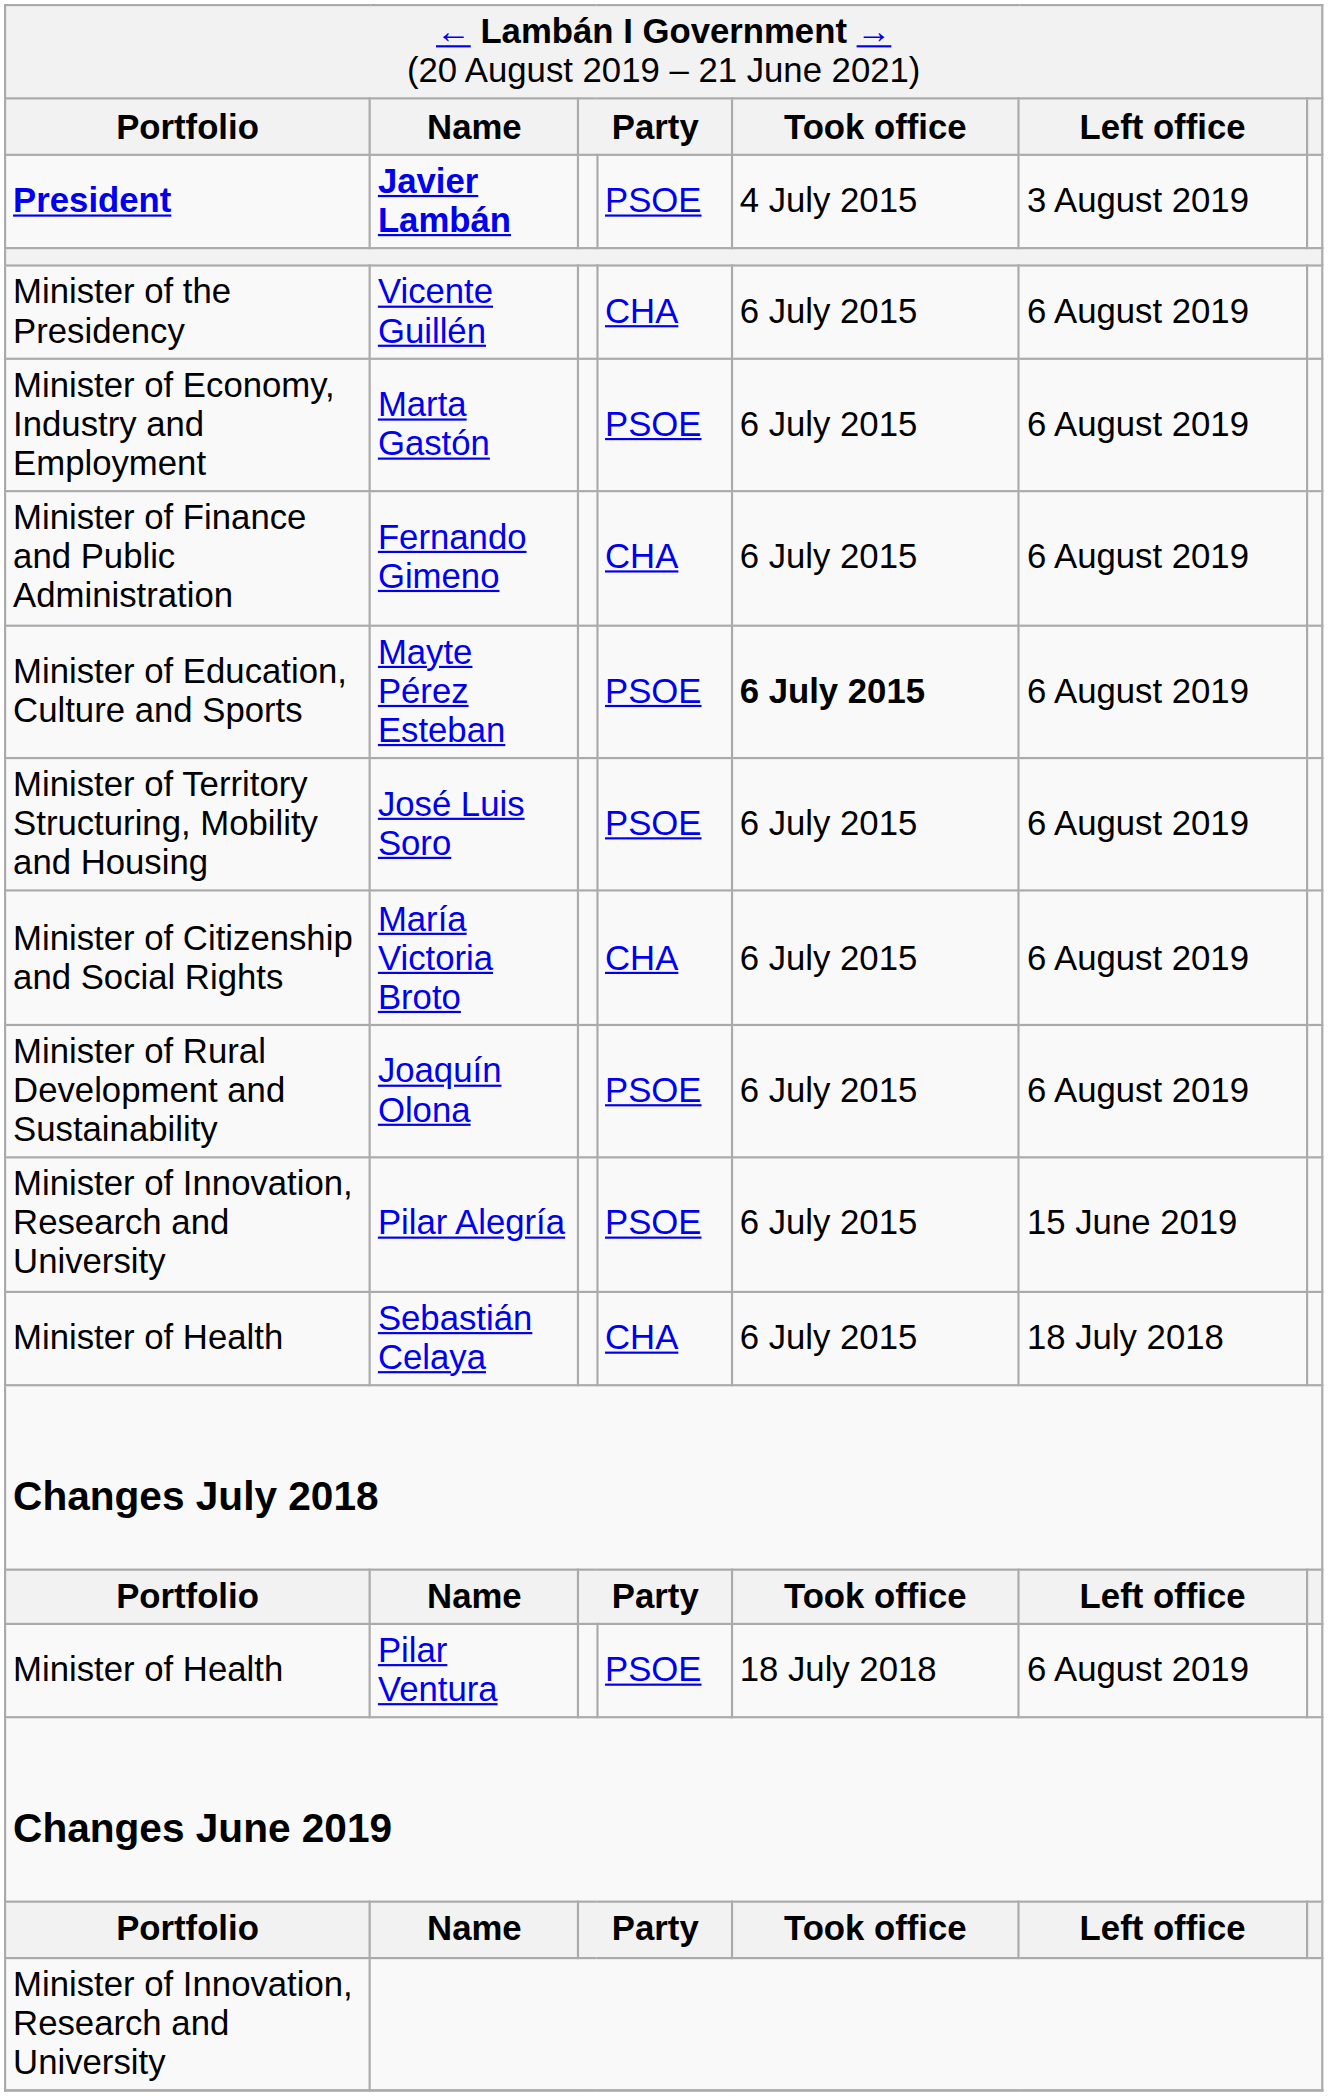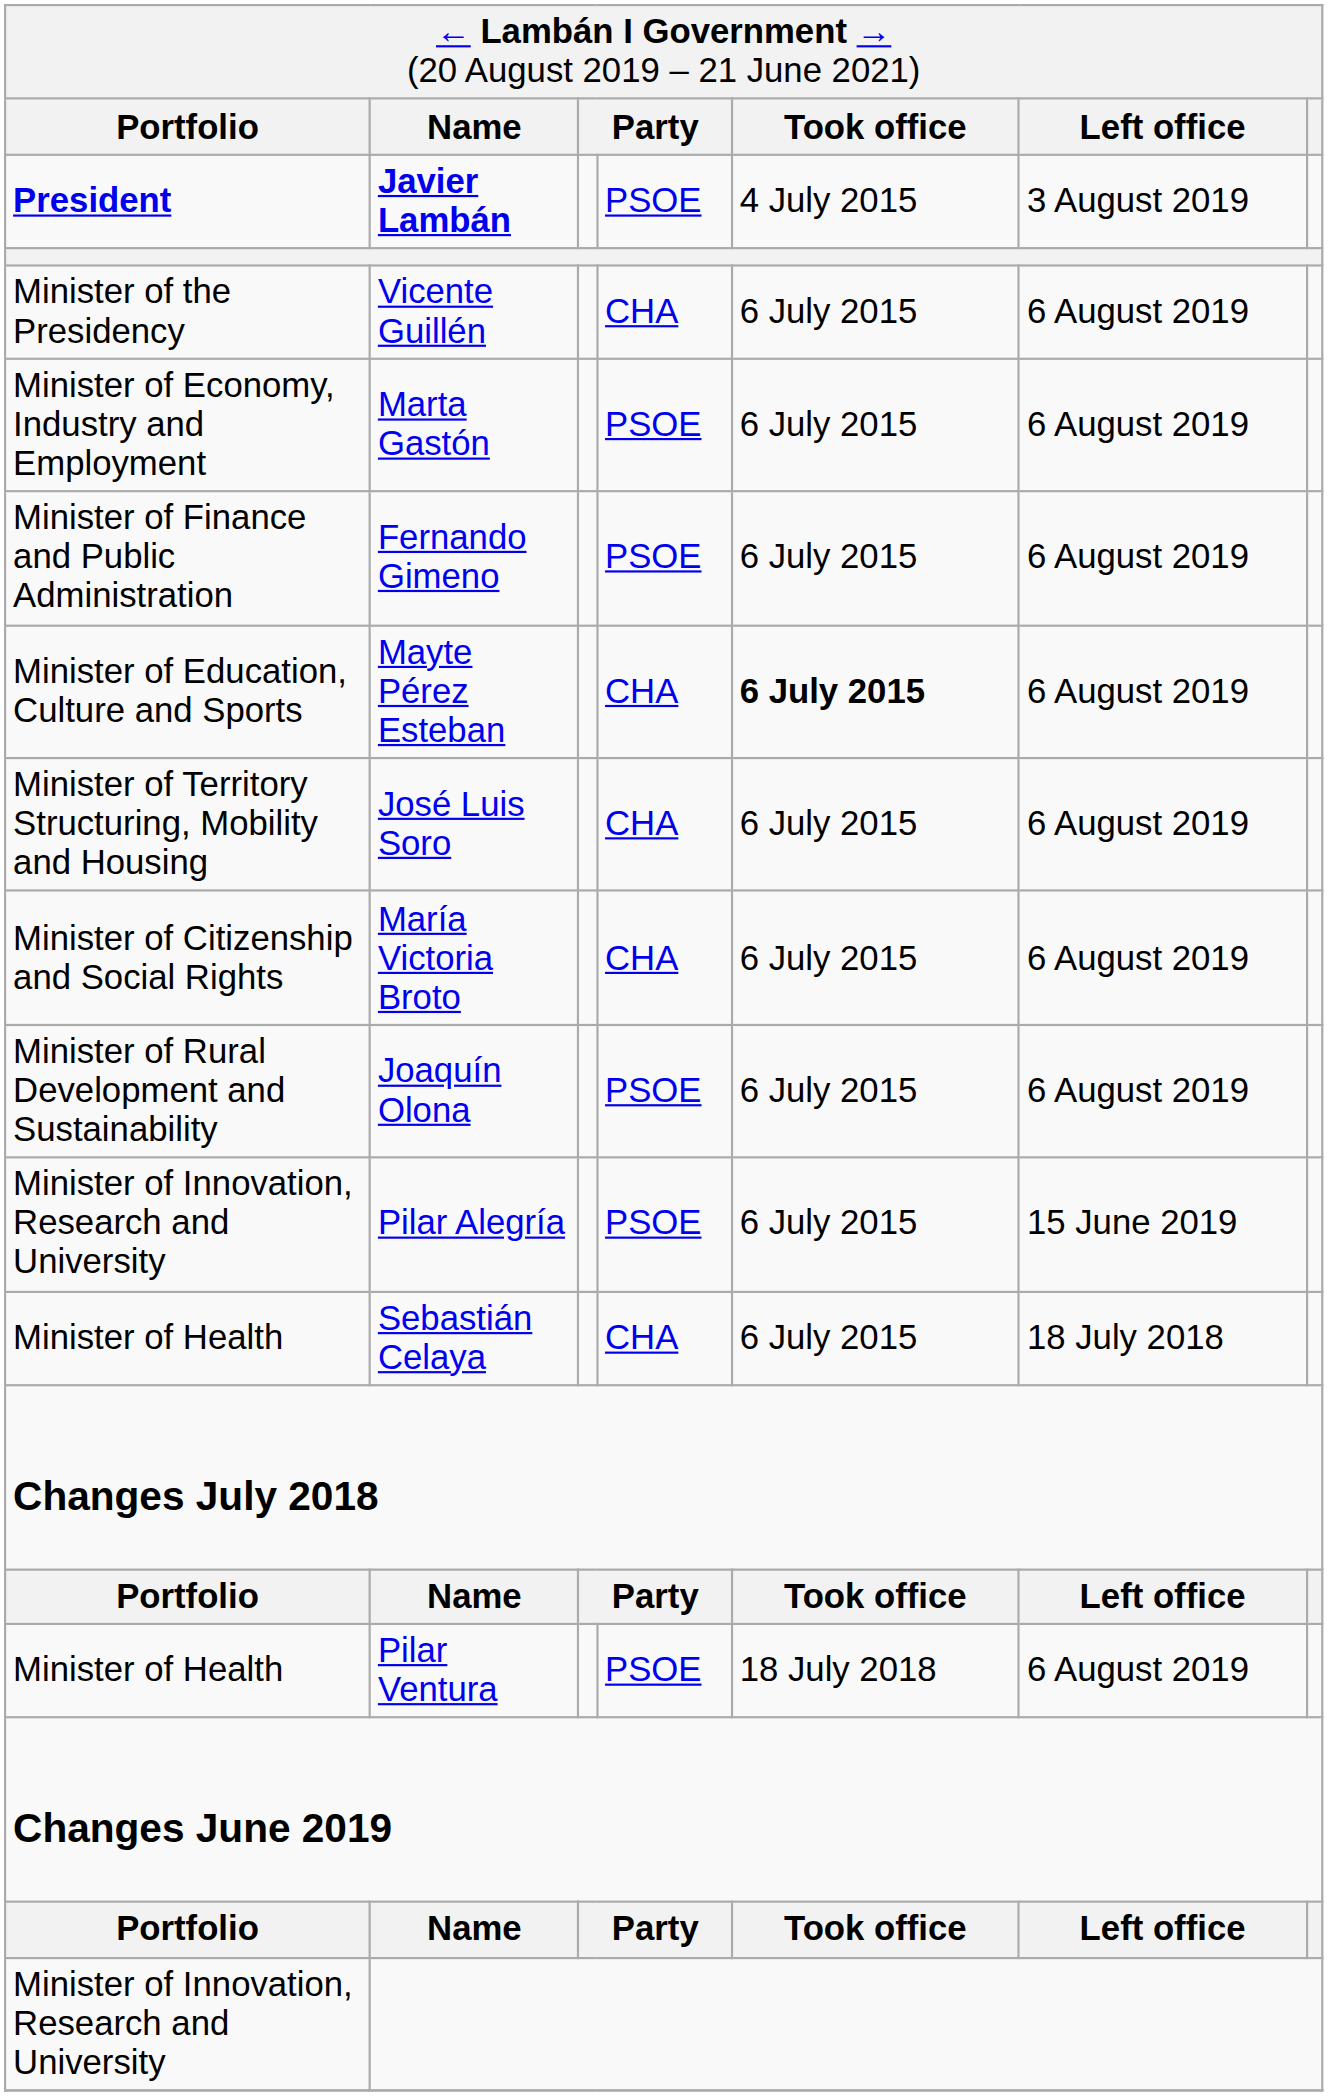Fernando Gimeno | column 4: CHA -> PSOE
Mayte Pérez Esteban | column 4: PSOE -> CHA
José Luis Soro | column 4: PSOE -> CHA
